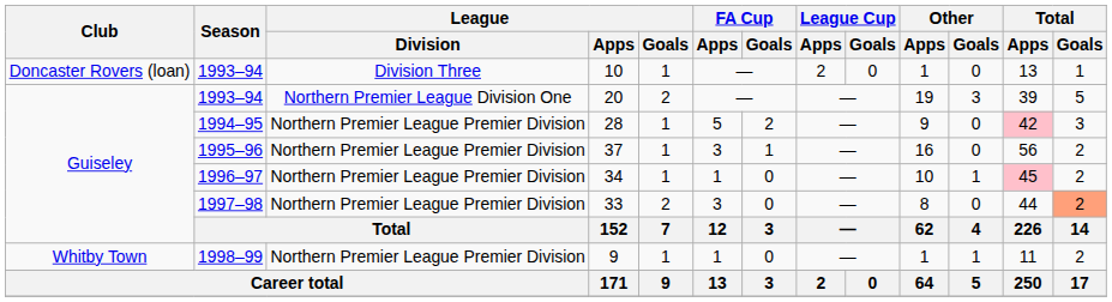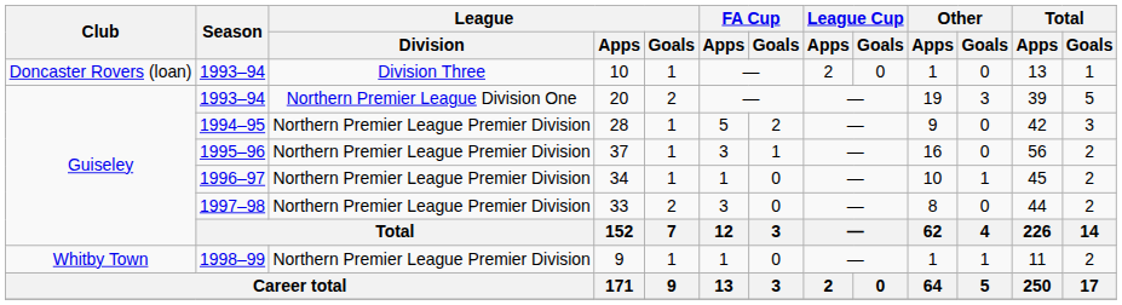28 | Total / Apps: pink background -> no background
34 | Total / Apps: pink background -> no background
33 | Total / Goals: lightsalmon background -> no background
